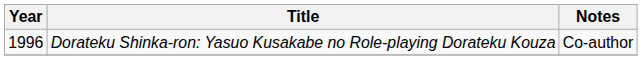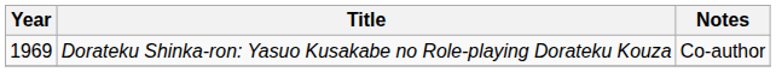row 2 | Year: 1996 -> 1969
